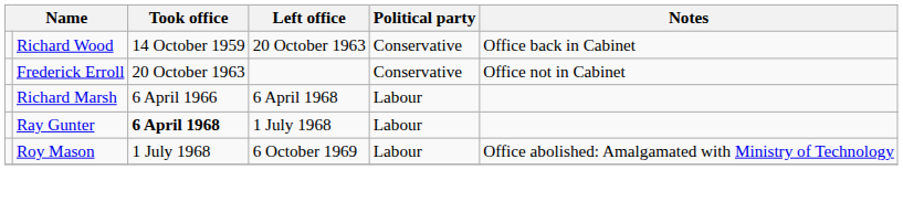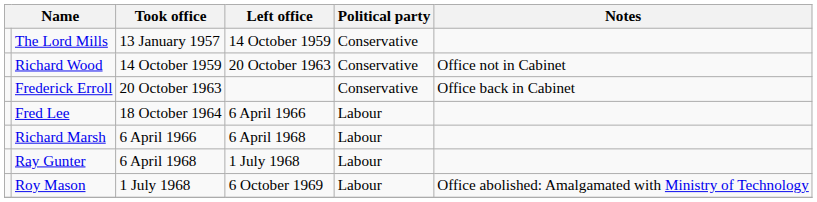+ row: The Lord Mills | 13 January 1957 | 14 October 1959 | Conservative
Richard Wood | Notes: Office back in Cabinet -> Office not in Cabinet
Frederick Erroll | Notes: Office not in Cabinet -> Office back in Cabinet
+ row: Fred Lee | 18 October 1964 | 6 April 1966 | Labour
Ray Gunter | Took office: bold -> normal
